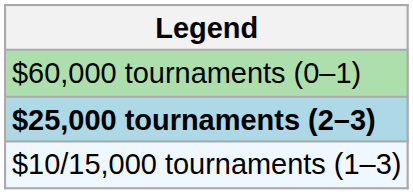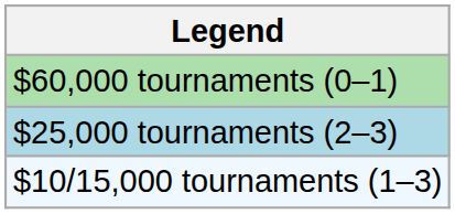row 3 | column 1: bold -> normal
